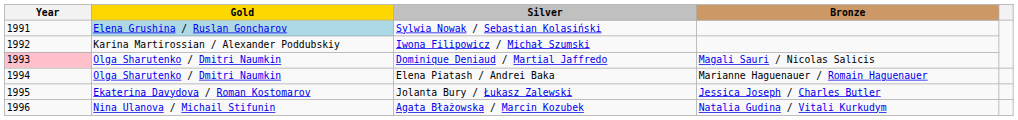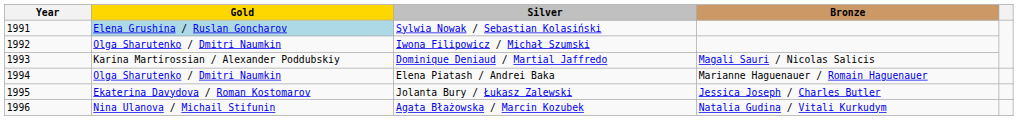Iwona Filipowicz / Michał Szumski | Gold: Karina Martirossian / Alexander Poddubskiy -> Olga Sharutenko / Dmitri Naumkin
Dominique Deniaud / Martial Jaffredo | Year: pink background -> no background
Dominique Deniaud / Martial Jaffredo | Gold: Olga Sharutenko / Dmitri Naumkin -> Karina Martirossian / Alexander Poddubskiy
